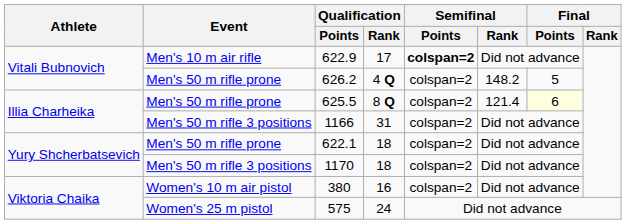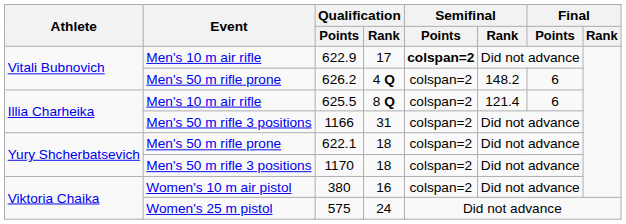626.2 | Final / Points: 5 -> 6
625.5 | Event: Men's 50 m rifle prone -> Men's 10 m air rifle
625.5 | Final / Points: lightyellow background -> no background
